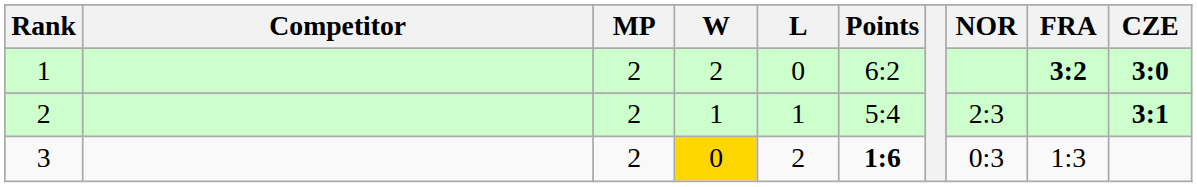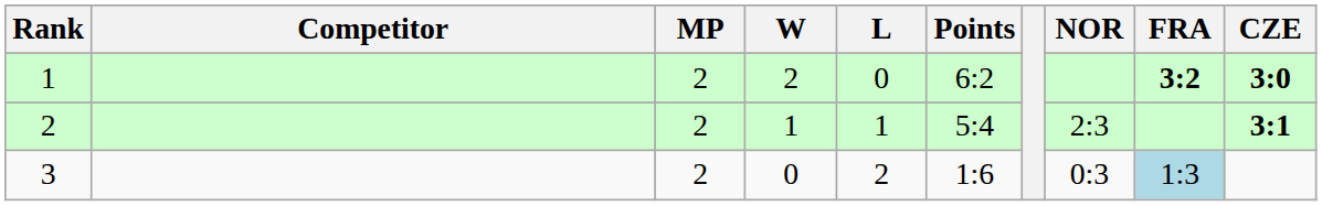3 | W: gold background -> no background
3 | Points: bold -> normal
3 | FRA: no background -> lightblue background
